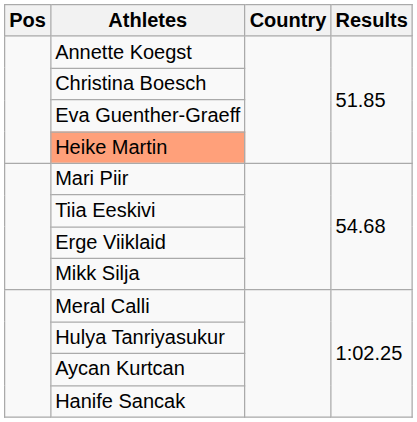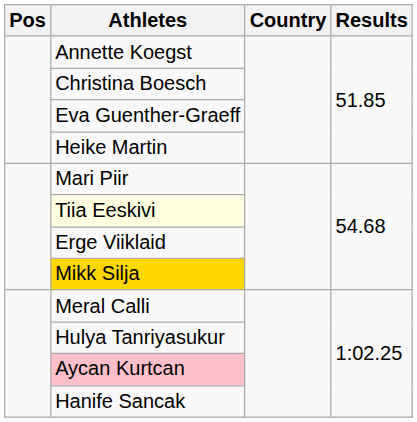Heike Martin | Athletes: lightsalmon background -> no background
Tiia Eeskivi | Athletes: no background -> lightyellow background
Mikk Silja | Athletes: no background -> gold background
Aycan Kurtcan | Athletes: no background -> pink background
